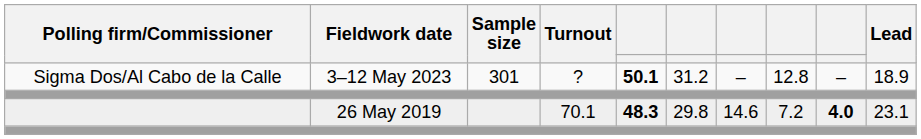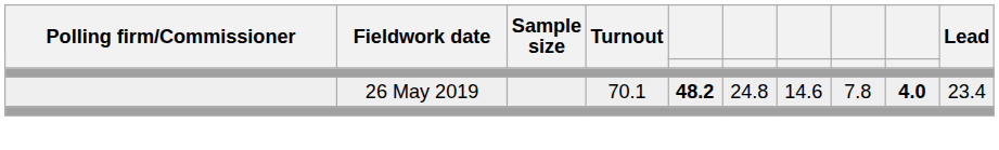- row: Sigma Dos/Al Cabo de la Calle | 3–12 May 2023 | 301 | ? | 50.1 | 31.2 | – | 12.8 | – | 18.9
26 May 2019 | column 5: 48.3 -> 48.2
26 May 2019 | column 6: 29.8 -> 24.8
26 May 2019 | column 8: 7.2 -> 7.8
26 May 2019 | Lead: 23.1 -> 23.4
